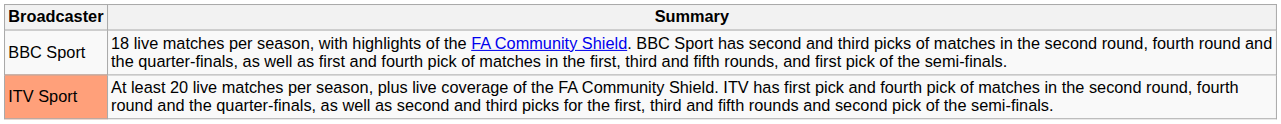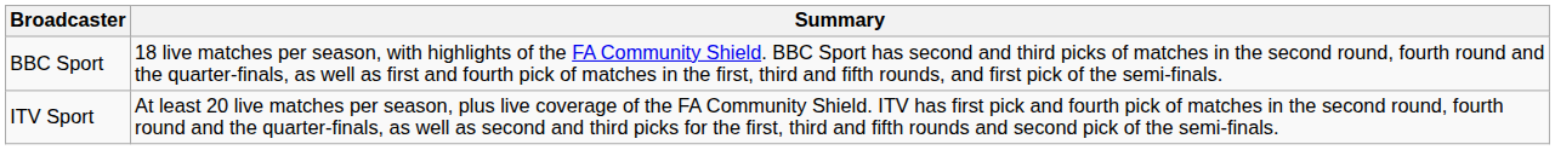ITV Sport | Broadcaster: lightsalmon background -> no background
